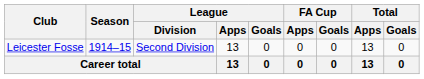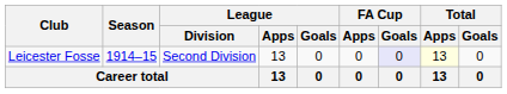Leicester Fosse | FA Cup / Goals: no background -> lavender background
Leicester Fosse | Total / Apps: no background -> lightyellow background
